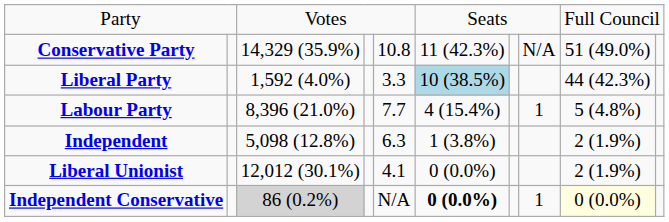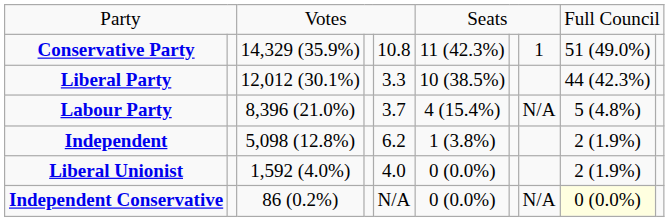Conservative Party | column 8: N/A -> 1
Liberal Party | column 3: 1,592 (4.0%) -> 12,012 (30.1%)
Liberal Party | column 6: lightblue background -> no background
Labour Party | column 5: 7.7 -> 3.7
Labour Party | column 8: 1 -> N/A
Independent | column 5: 6.3 -> 6.2
Liberal Unionist | column 3: 12,012 (30.1%) -> 1,592 (4.0%)
Liberal Unionist | column 5: 4.1 -> 4.0
Independent Conservative | column 3: lightgrey background -> no background
Independent Conservative | column 6: bold -> normal
Independent Conservative | column 8: 1 -> N/A
